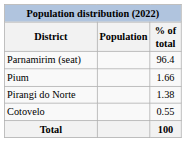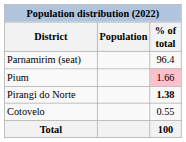Pium | % of total: no background -> pink background
Pirangi do Norte | % of total: normal -> bold
